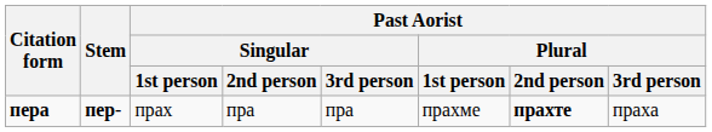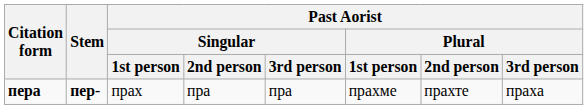пера | Past Aorist / Plural / 2nd person: bold -> normal
